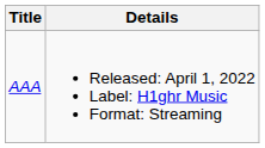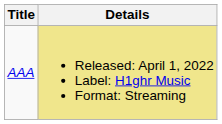AAA | Details: no background -> khaki background
